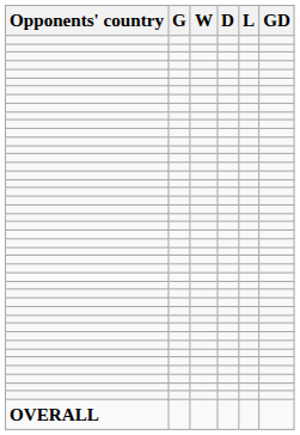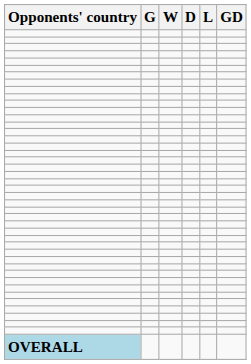row 45 | Opponents' country: no background -> lightblue background
